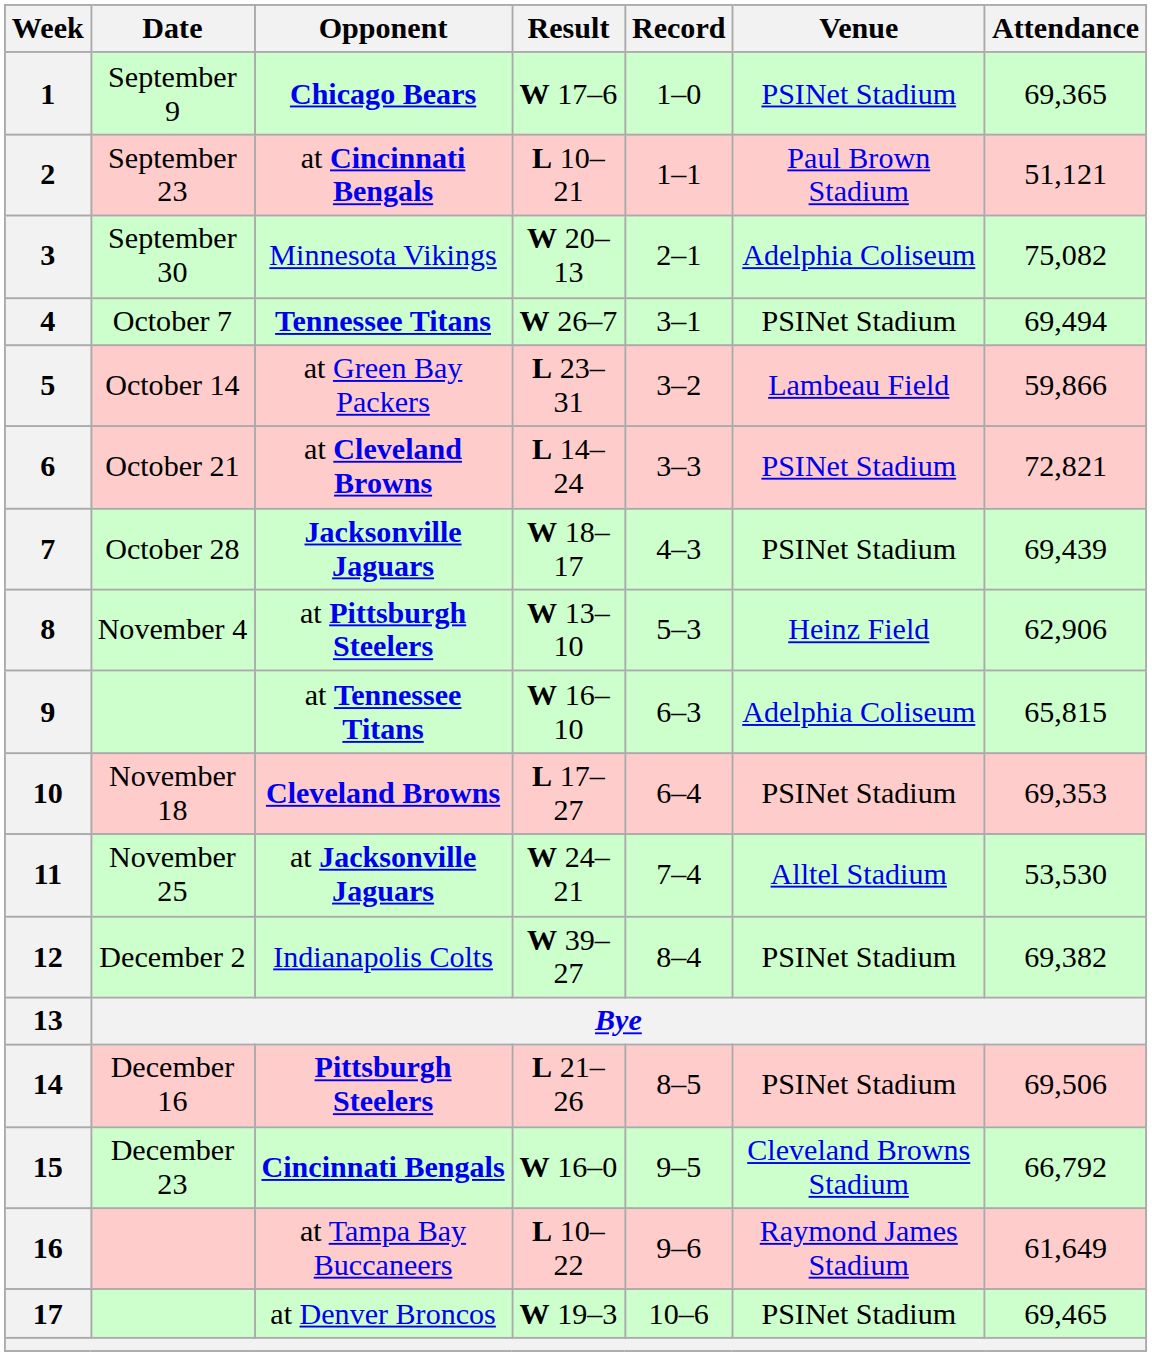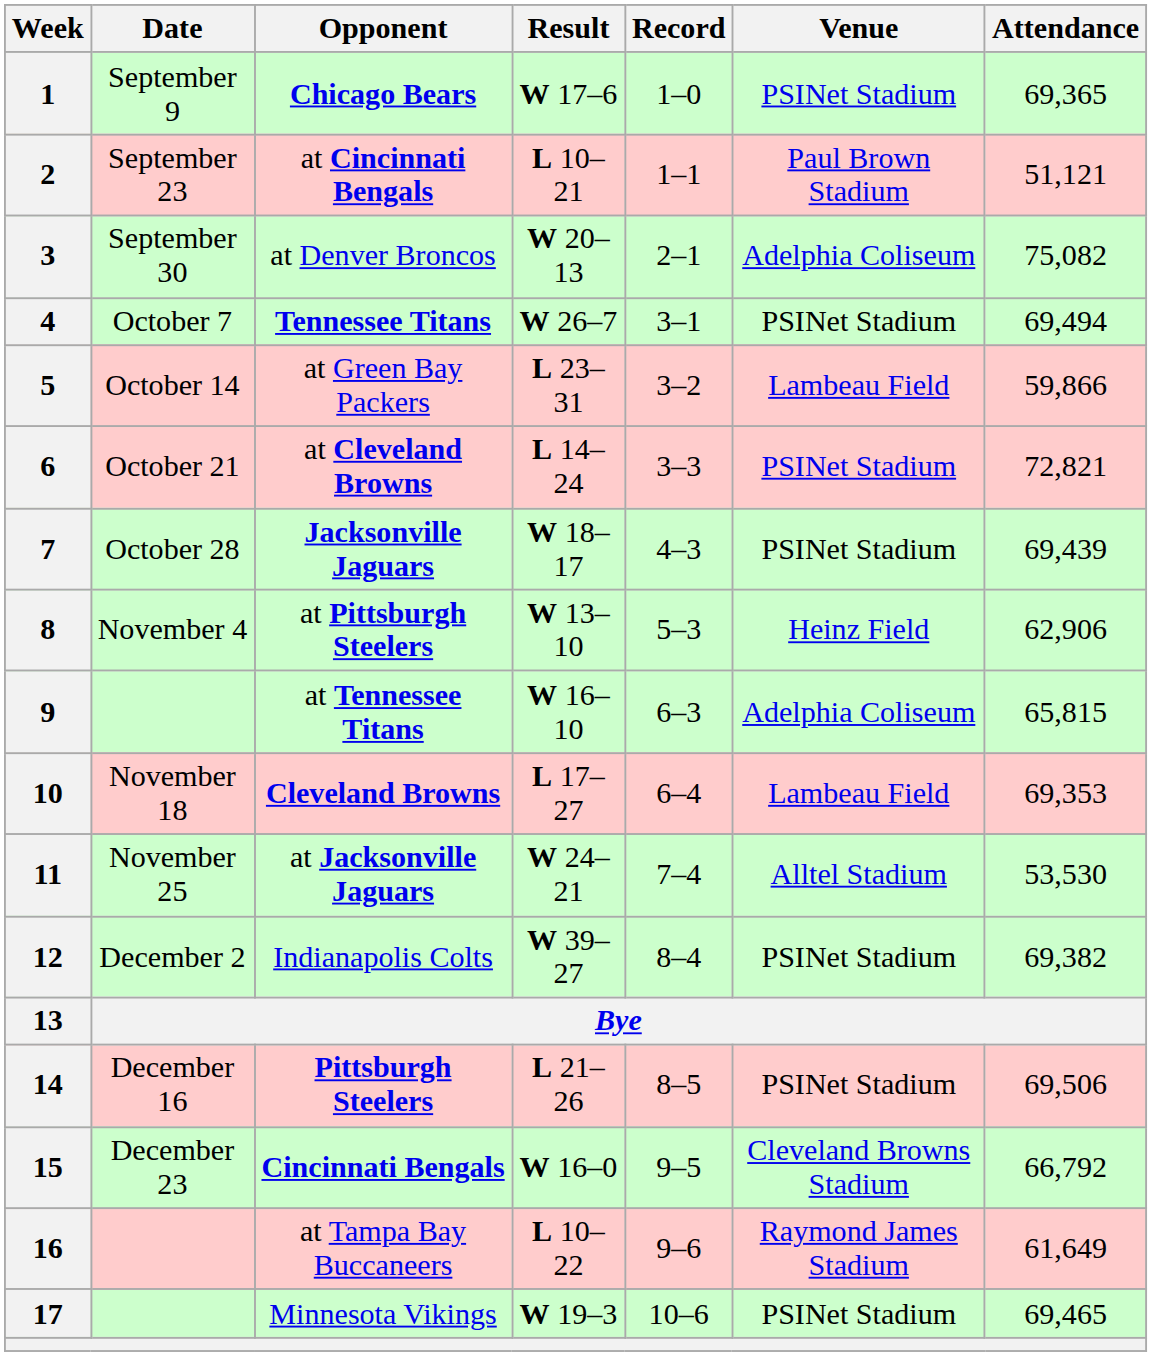3 | Opponent: Minnesota Vikings -> at Denver Broncos
10 | Venue: PSINet Stadium -> Lambeau Field
17 | Opponent: at Denver Broncos -> Minnesota Vikings
